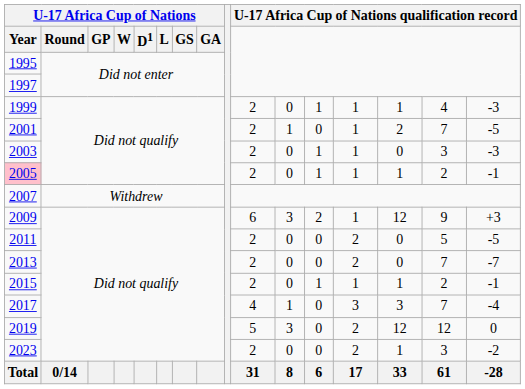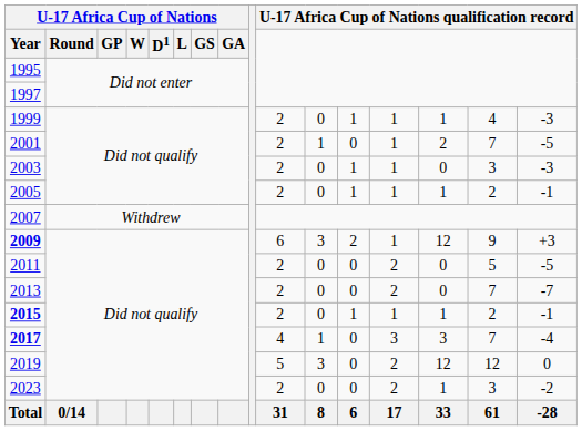2005 | U-17 Africa Cup of Nations / Year: pink background -> no background
2009 | U-17 Africa Cup of Nations / Year: normal -> bold
2015 | U-17 Africa Cup of Nations / Year: normal -> bold
2017 | U-17 Africa Cup of Nations / Year: normal -> bold
